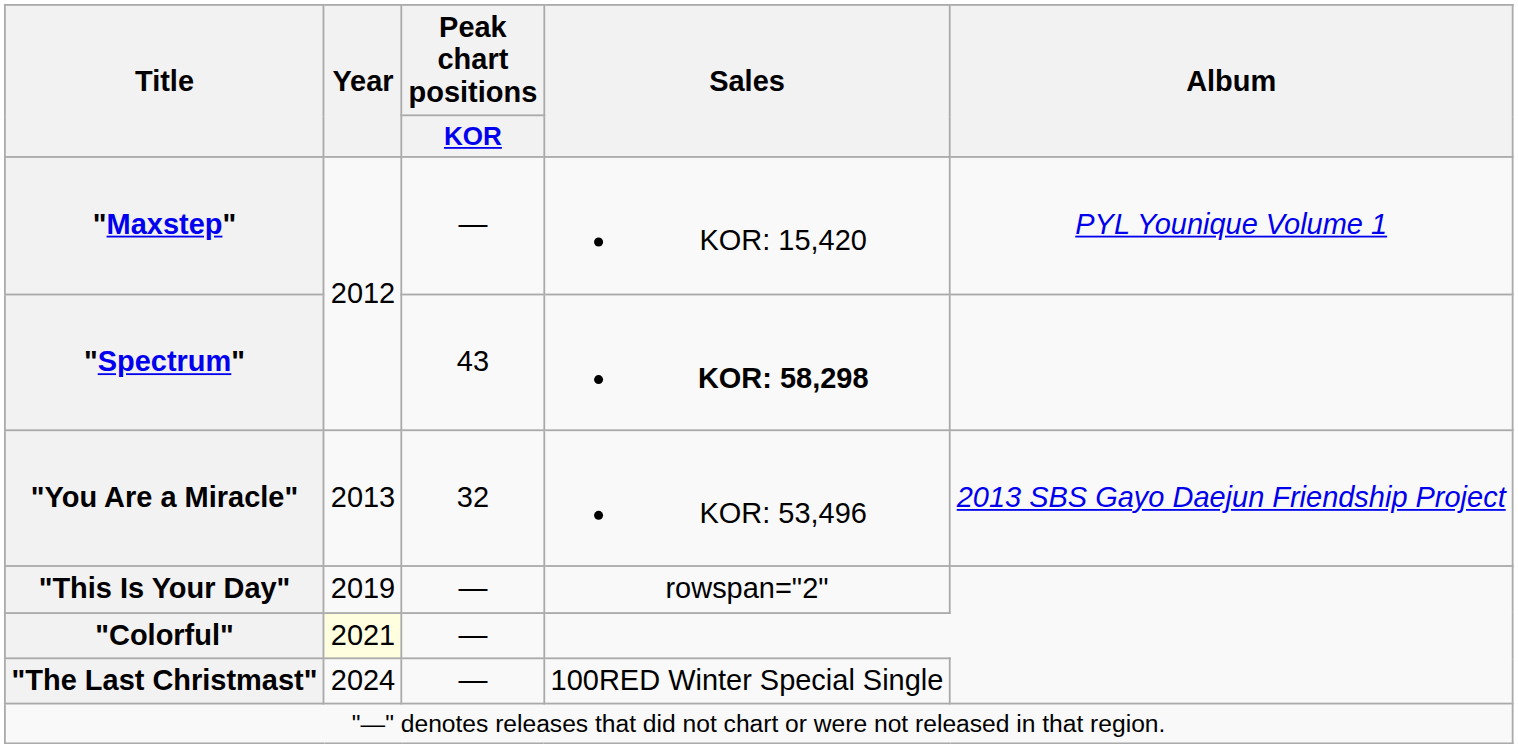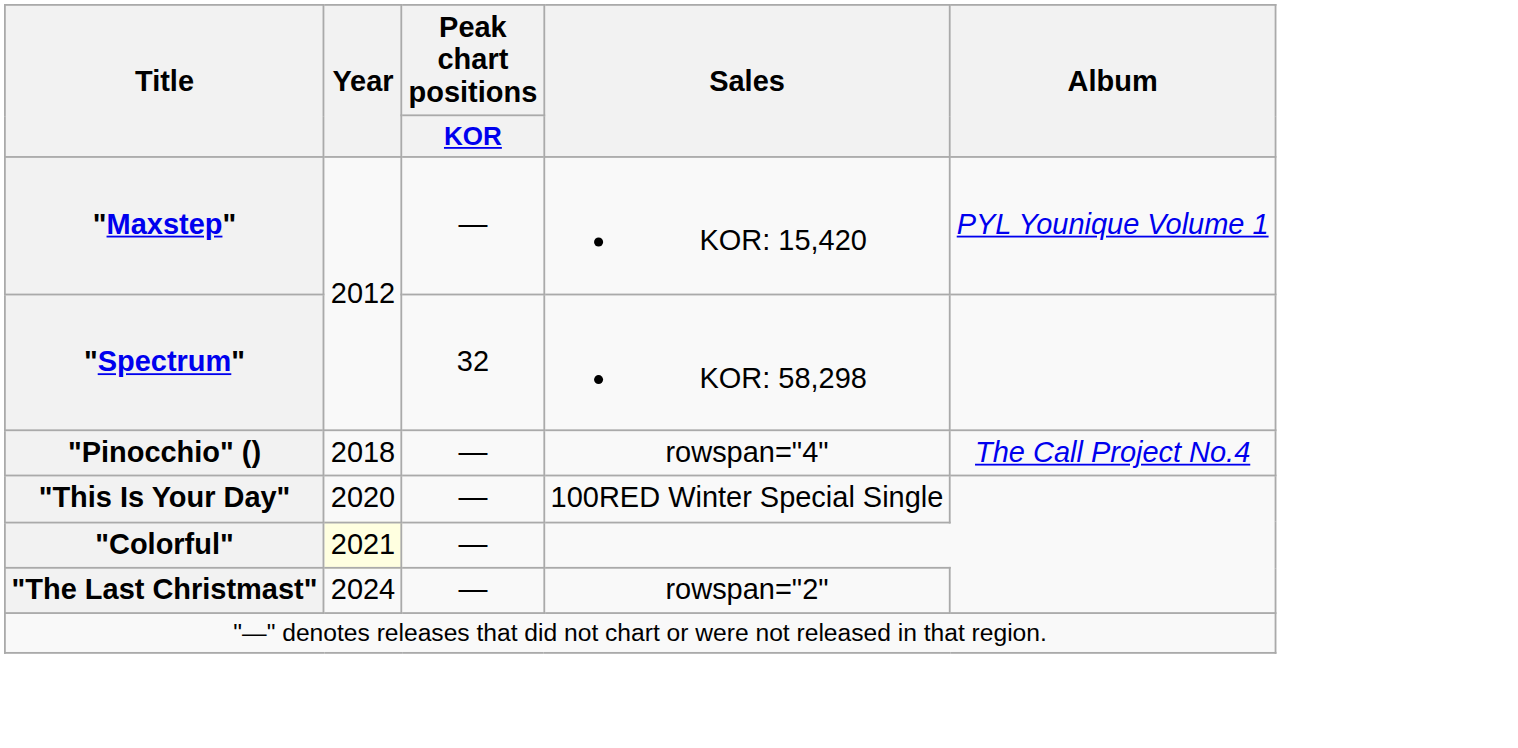"Spectrum" | Peak chart positions / KOR: 43 -> 32
"Spectrum" | Sales: bold -> normal
- row: "You Are a Miracle" | 2013 | 32 | KOR: 53,496 | 2013 SBS Gayo Daejun Friendship Project
+ row: "Pinocchio" () | 2018 | — | rowspan="4" | The Call Project No.4
"This Is Your Day" | Year: 2019 -> 2020
"This Is Your Day" | Sales: rowspan="2" -> 100RED Winter Special Single
"The Last Christmast" | Sales: 100RED Winter Special Single -> rowspan="2"
